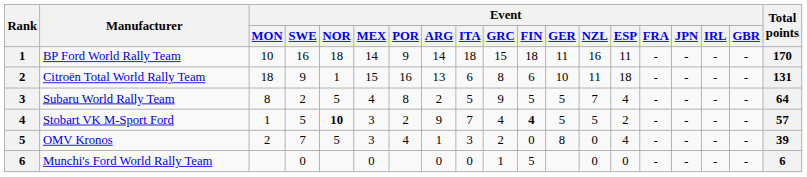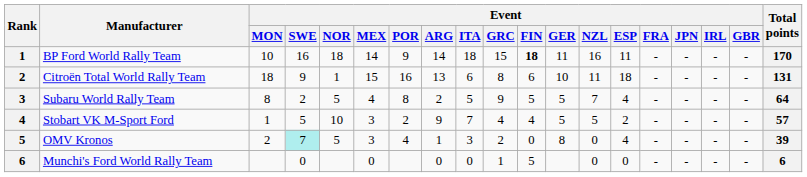BP Ford World Rally Team | Event / FIN: normal -> bold
Stobart VK M-Sport Ford | Event / NOR: bold -> normal
Stobart VK M-Sport Ford | Event / FIN: bold -> normal
OMV Kronos | Event / SWE: no background -> paleturquoise background
